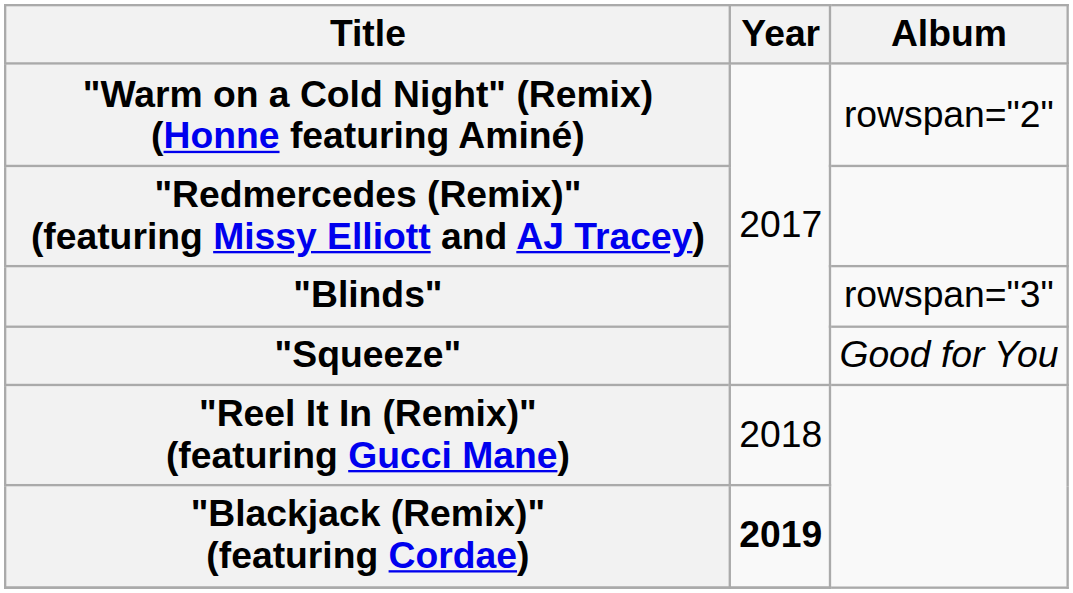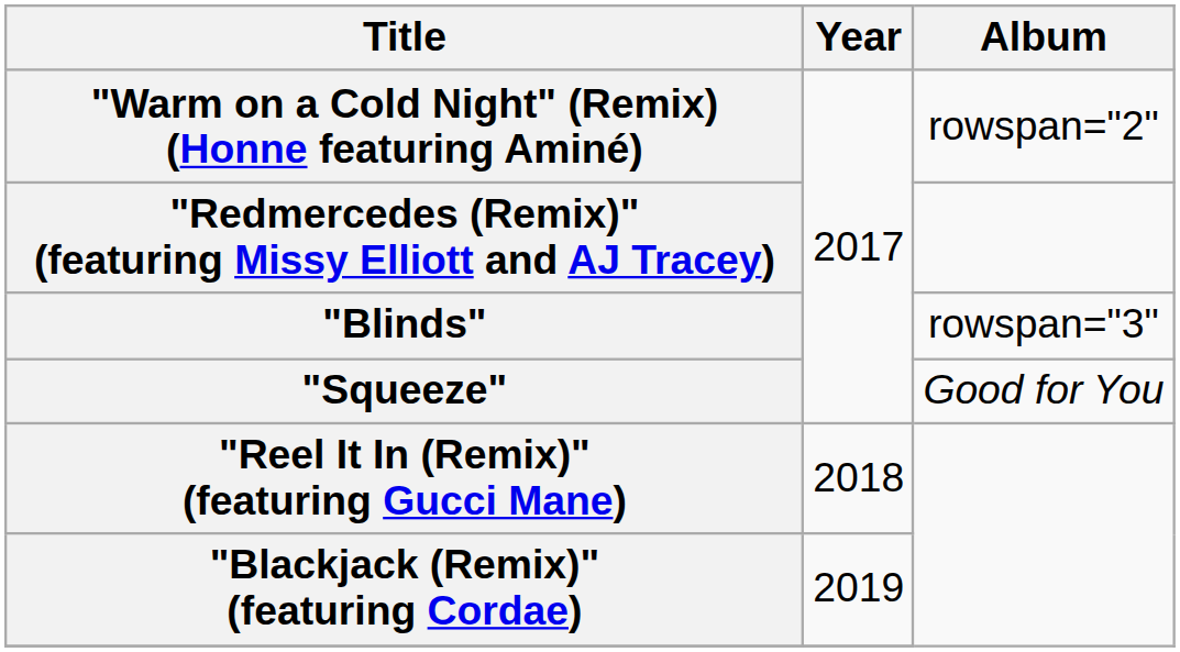"Blackjack (Remix)" (featuring Cordae) | Year: bold -> normal
